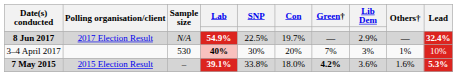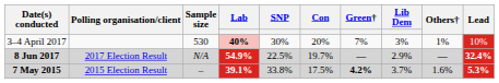rows swapped: 8 Jun 2017 <-> 3–4 April 2017
7 May 2015 | Con: 18.0% -> 17.5%
7 May 2015 | Lib Dem: 3.6% -> 3.7%
